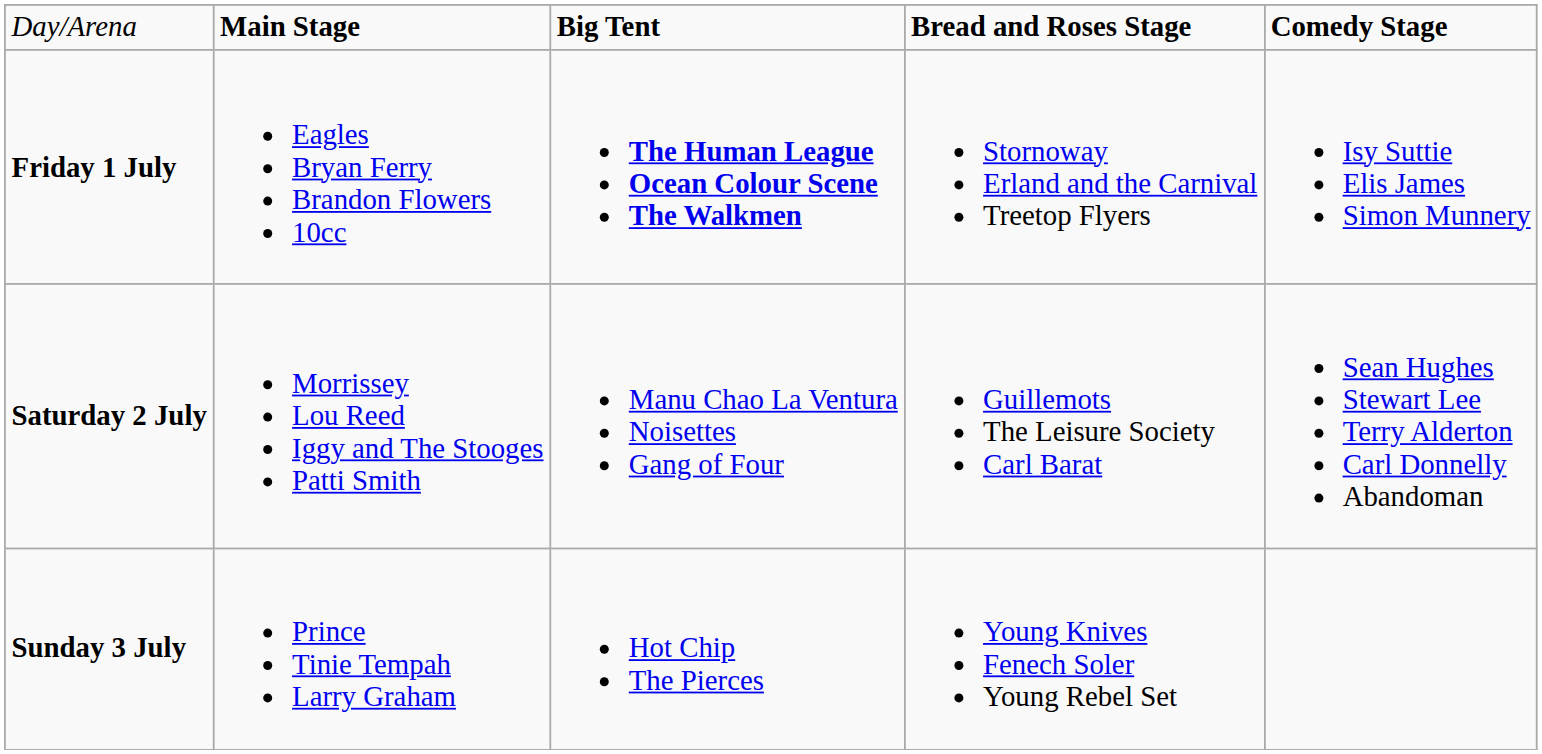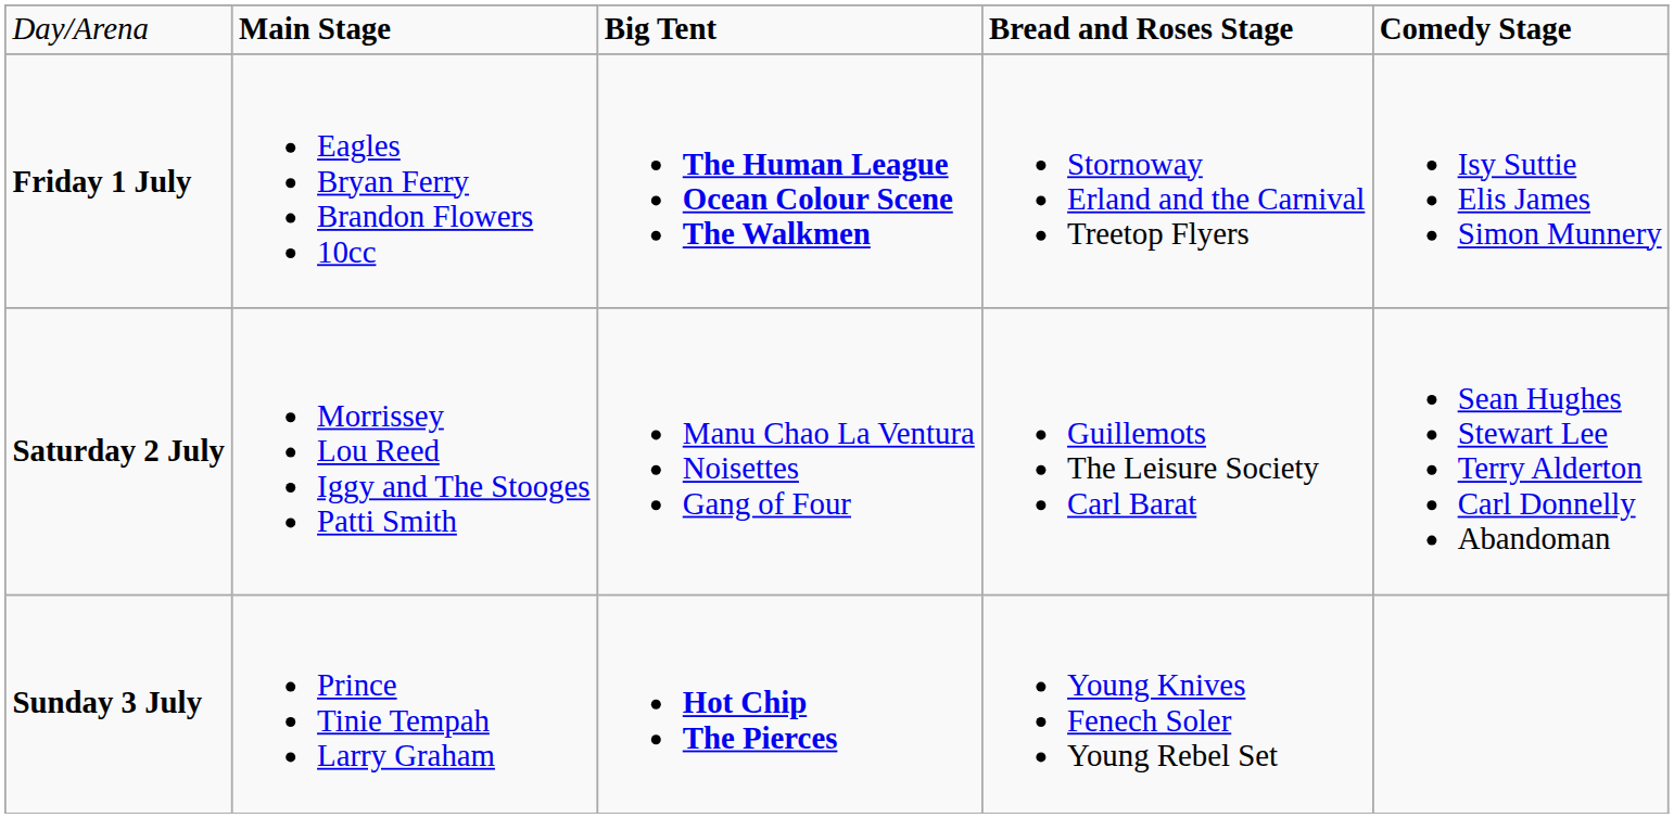Sunday 3 July | column 3: normal -> bold
